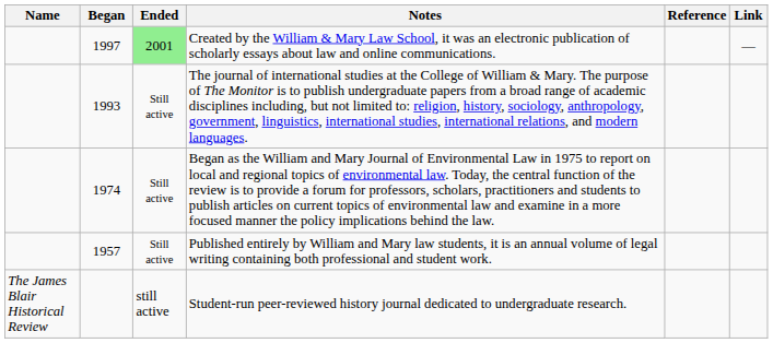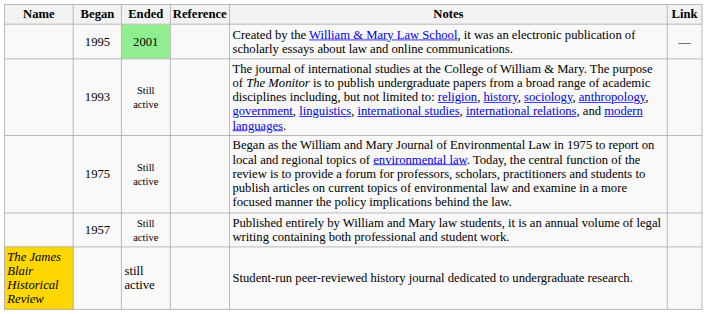columns swapped: Notes <-> Reference
row 2 | Began: 1997 -> 1995
row 4 | Began: 1974 -> 1975
row 6 | Name: no background -> gold background
